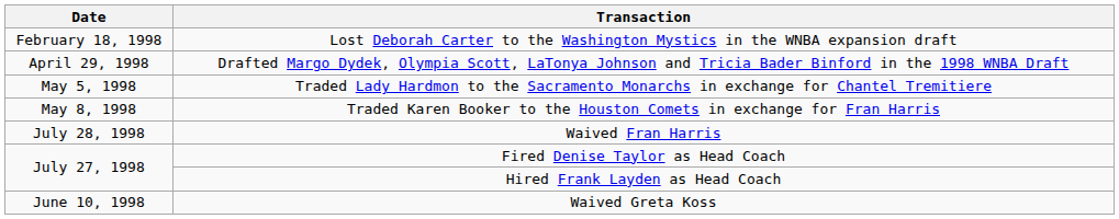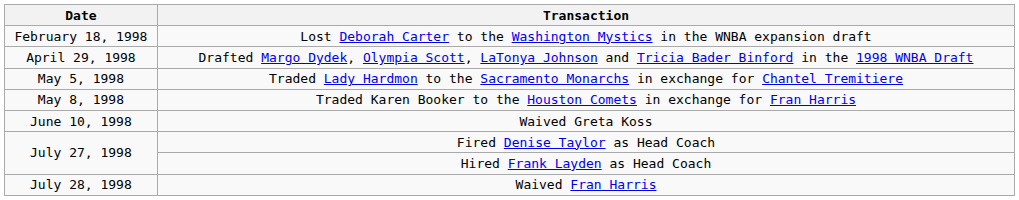rows swapped: Waived Greta Koss <-> Waived Fran Harris
